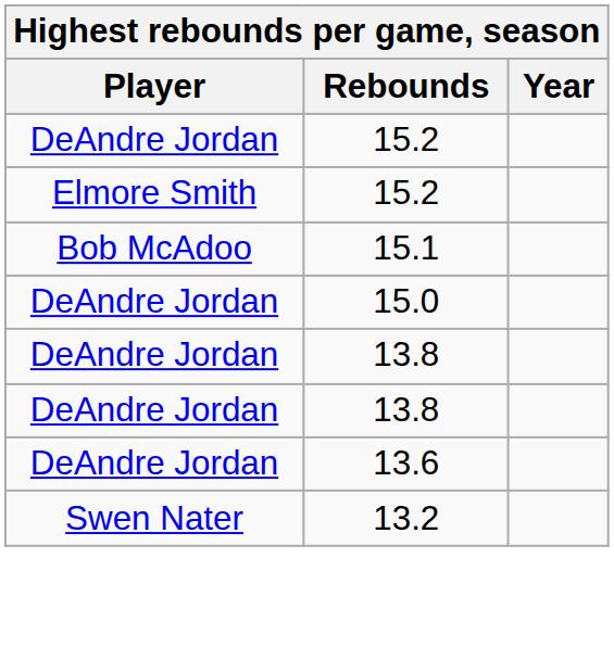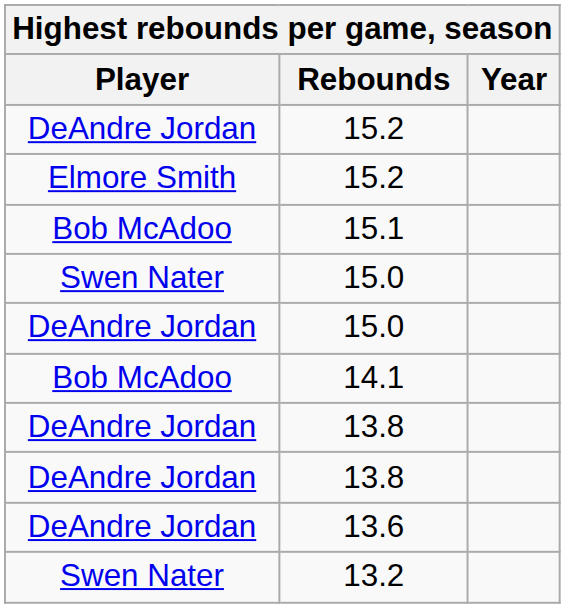+ row: Swen Nater | 15.0
+ row: Bob McAdoo | 14.1
